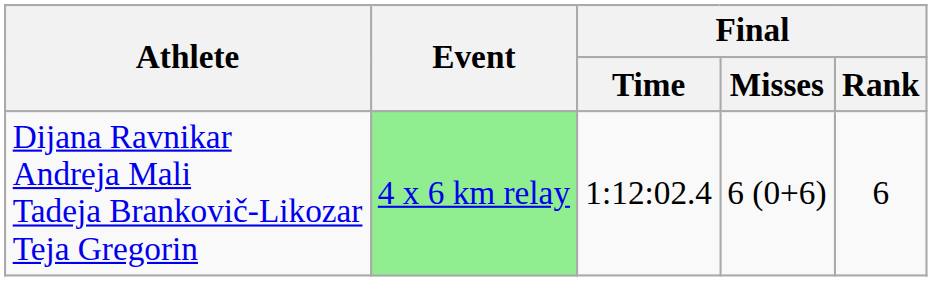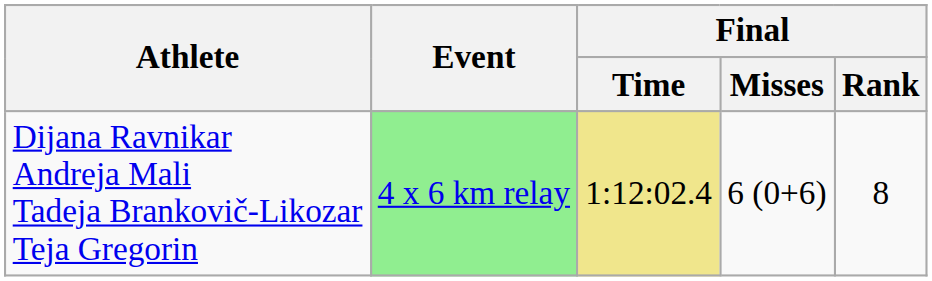row 3 | Final / Time: no background -> khaki background
row 3 | Final / Rank: 6 -> 8
